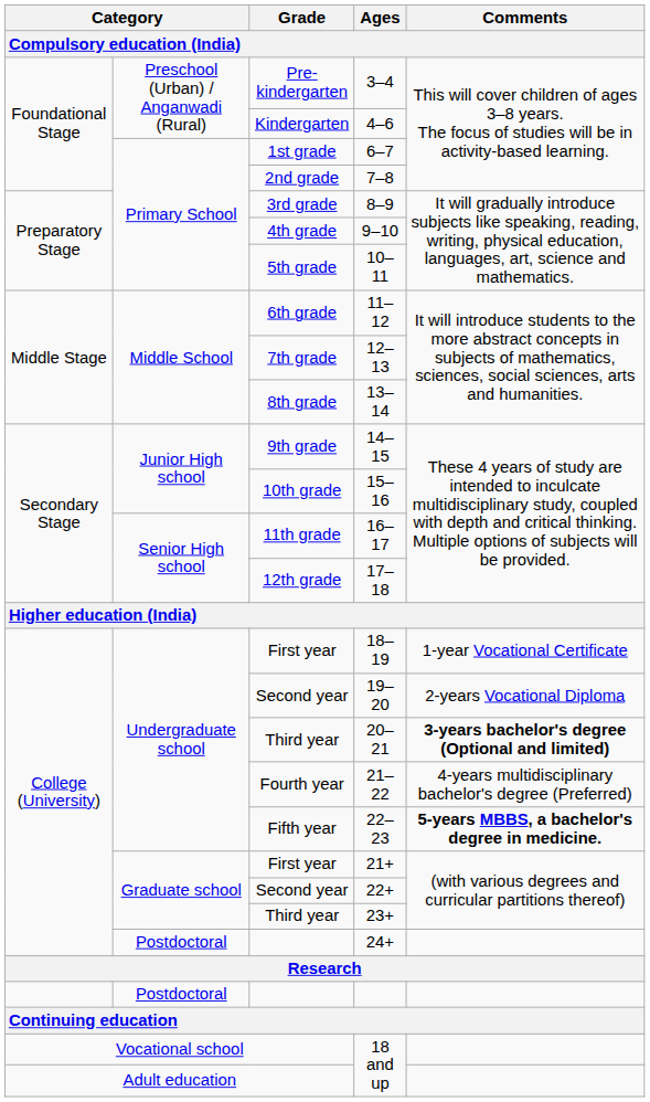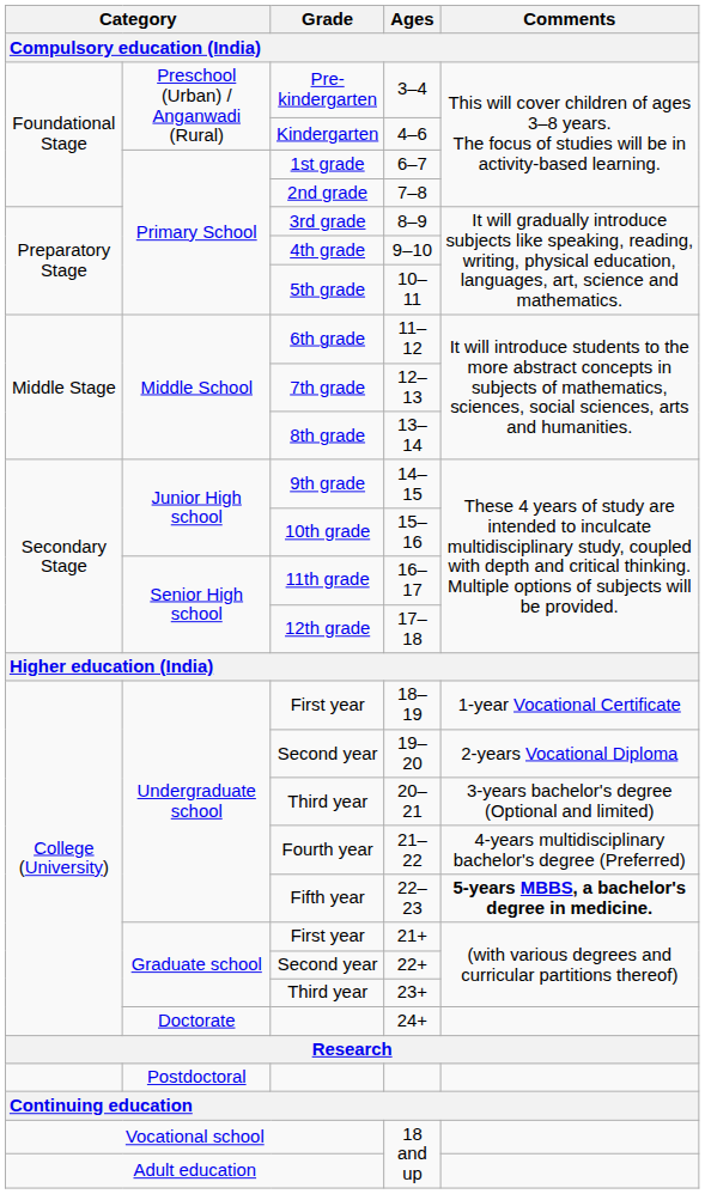20–21 | Comments: bold -> normal
24+ | column 2: Postdoctoral -> Doctorate
